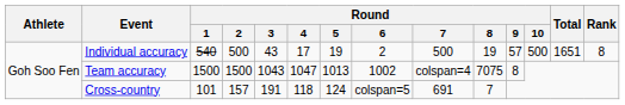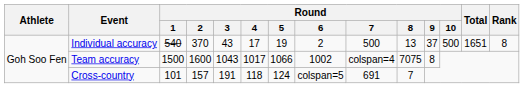Individual accuracy | Round / 2: 500 -> 370
Individual accuracy | Round / 8: 19 -> 13
Individual accuracy | Round / 9: 57 -> 37
Team accuracy | Round / 2: 1500 -> 1600
Team accuracy | Round / 4: 1047 -> 1017
Team accuracy | Round / 5: 1013 -> 1066
